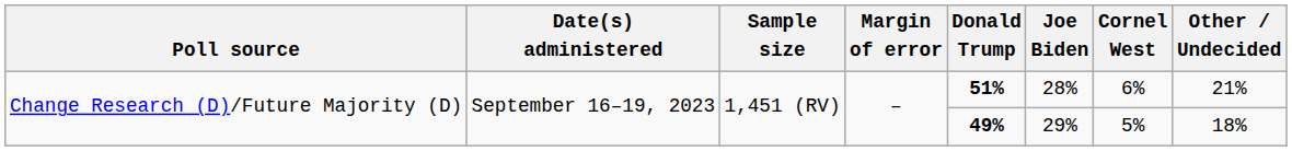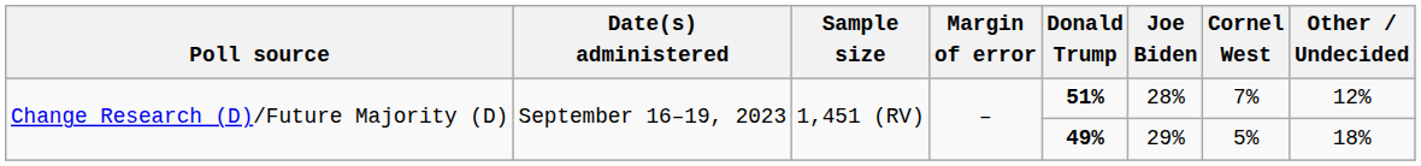row 2 | Cornel West: 6% -> 7%
row 2 | Other / Undecided: 21% -> 12%
